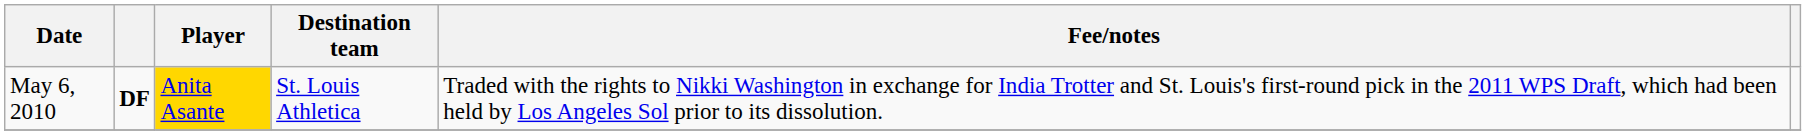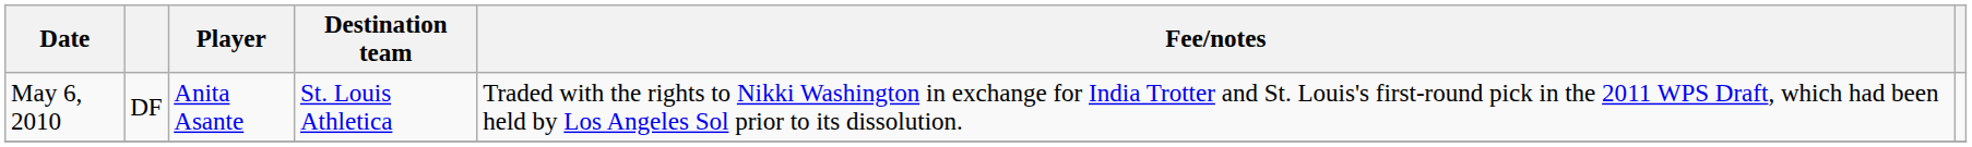May 6, 2010 | column 2: bold -> normal
May 6, 2010 | Player: gold background -> no background
